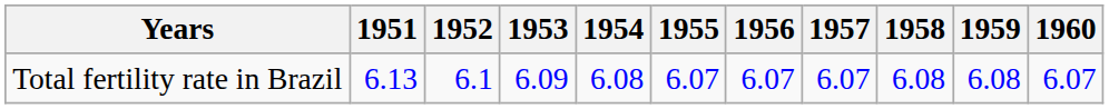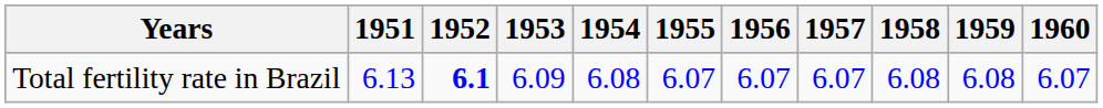row 2 | 1952: normal -> bold
